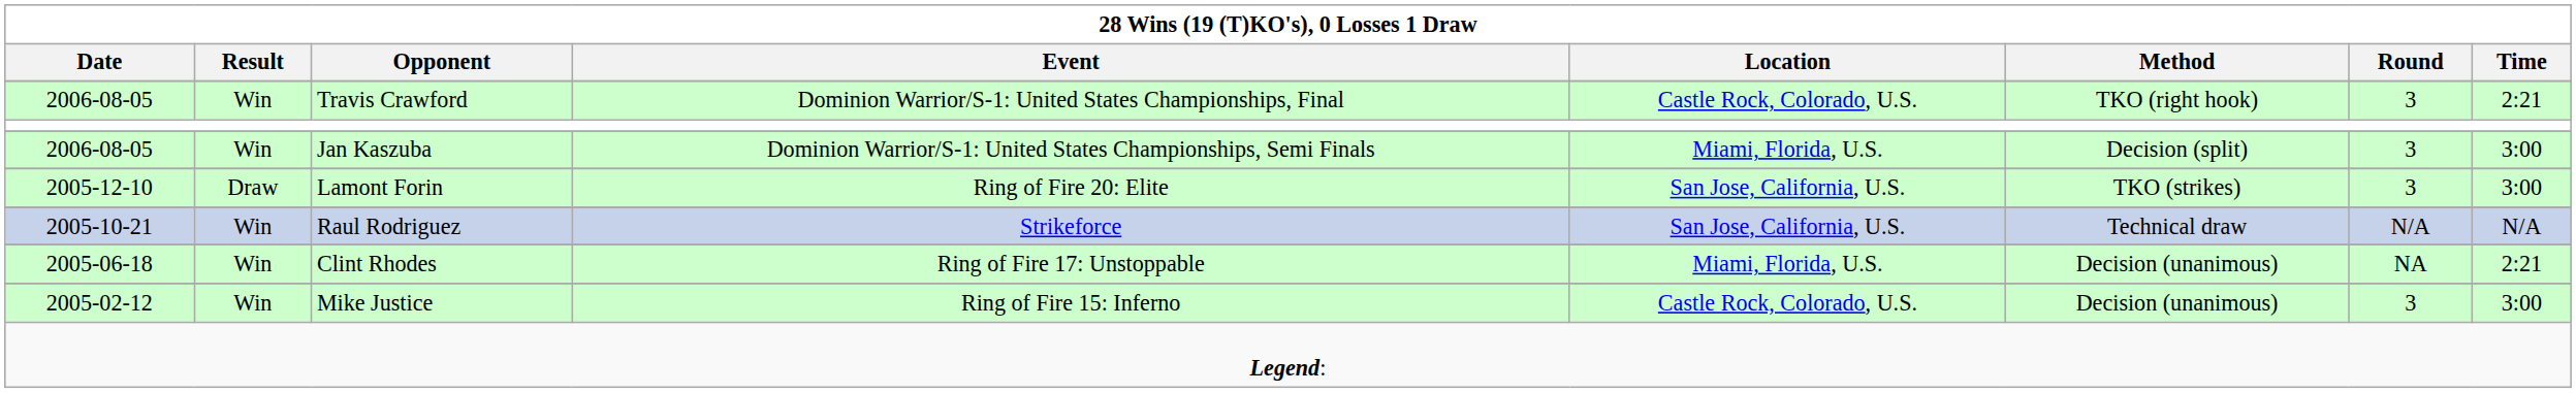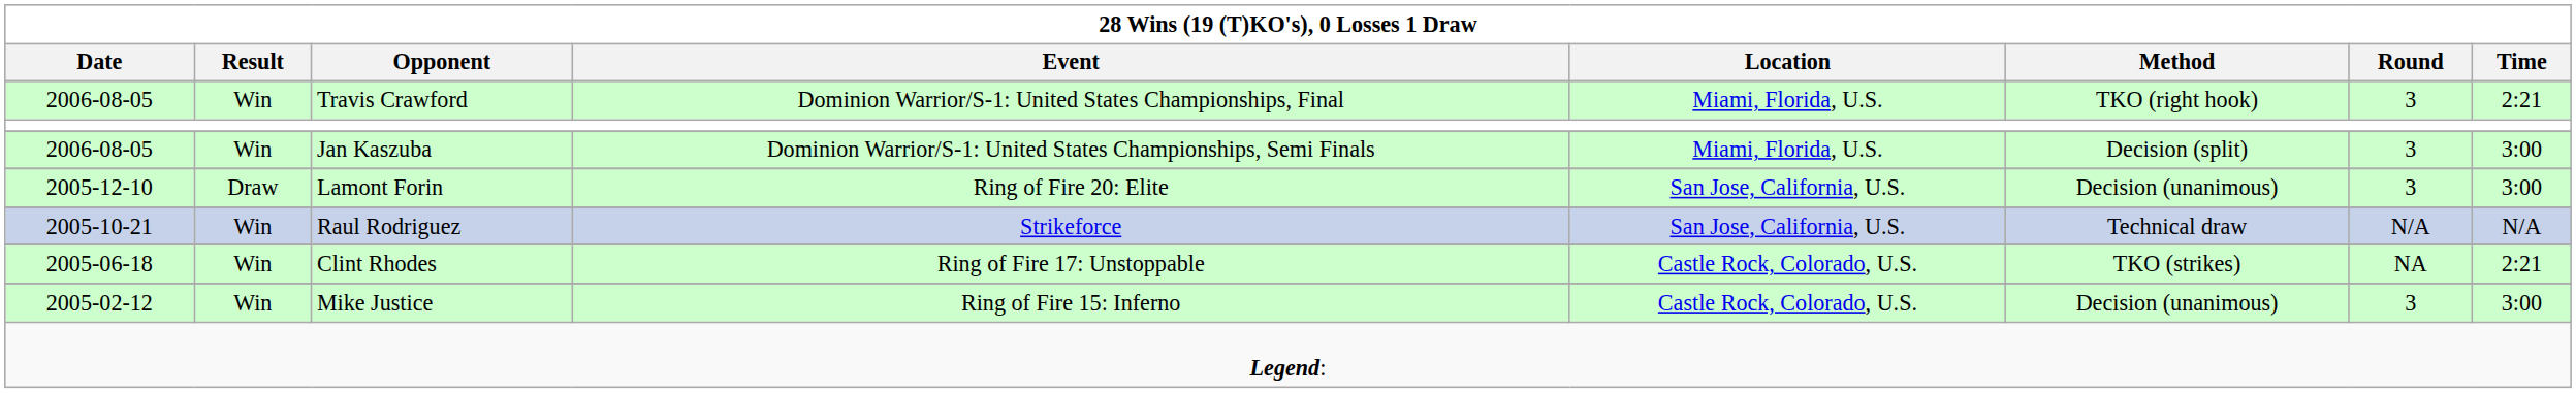Travis Crawford | Location: Castle Rock, Colorado, U.S. -> Miami, Florida, U.S.
Lamont Forin | Method: TKO (strikes) -> Decision (unanimous)
Clint Rhodes | Location: Miami, Florida, U.S. -> Castle Rock, Colorado, U.S.
Clint Rhodes | Method: Decision (unanimous) -> TKO (strikes)
